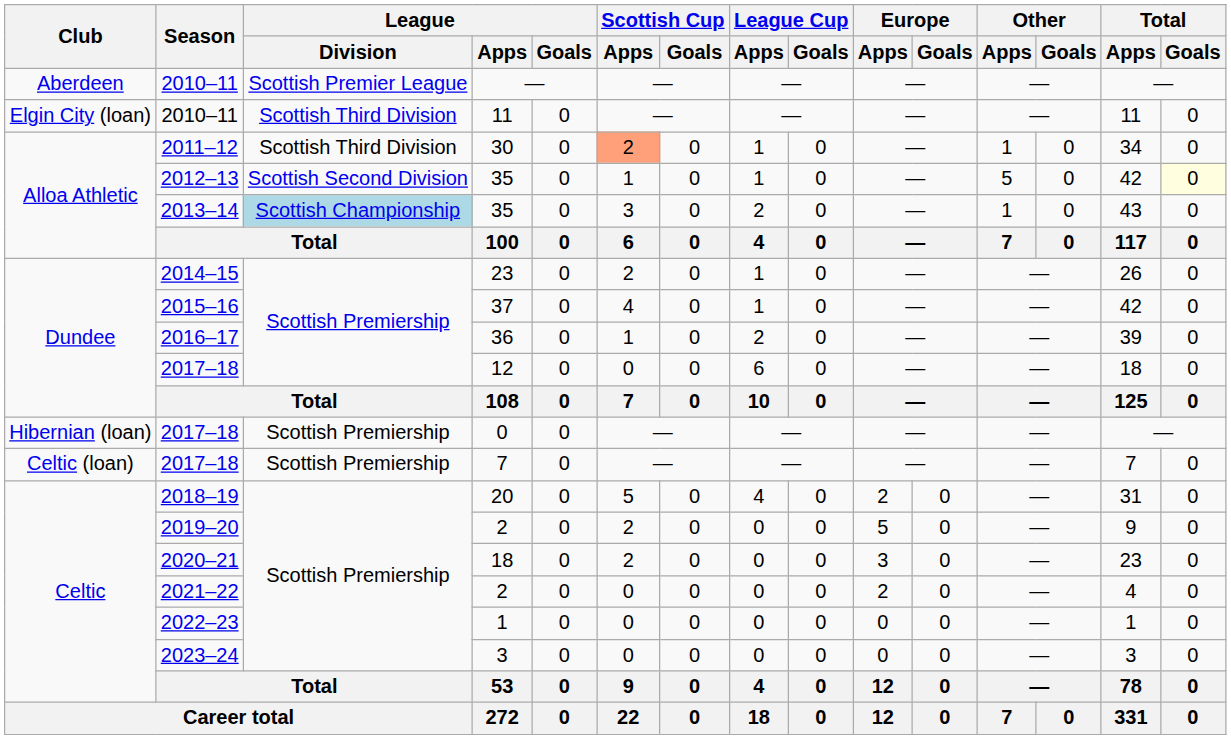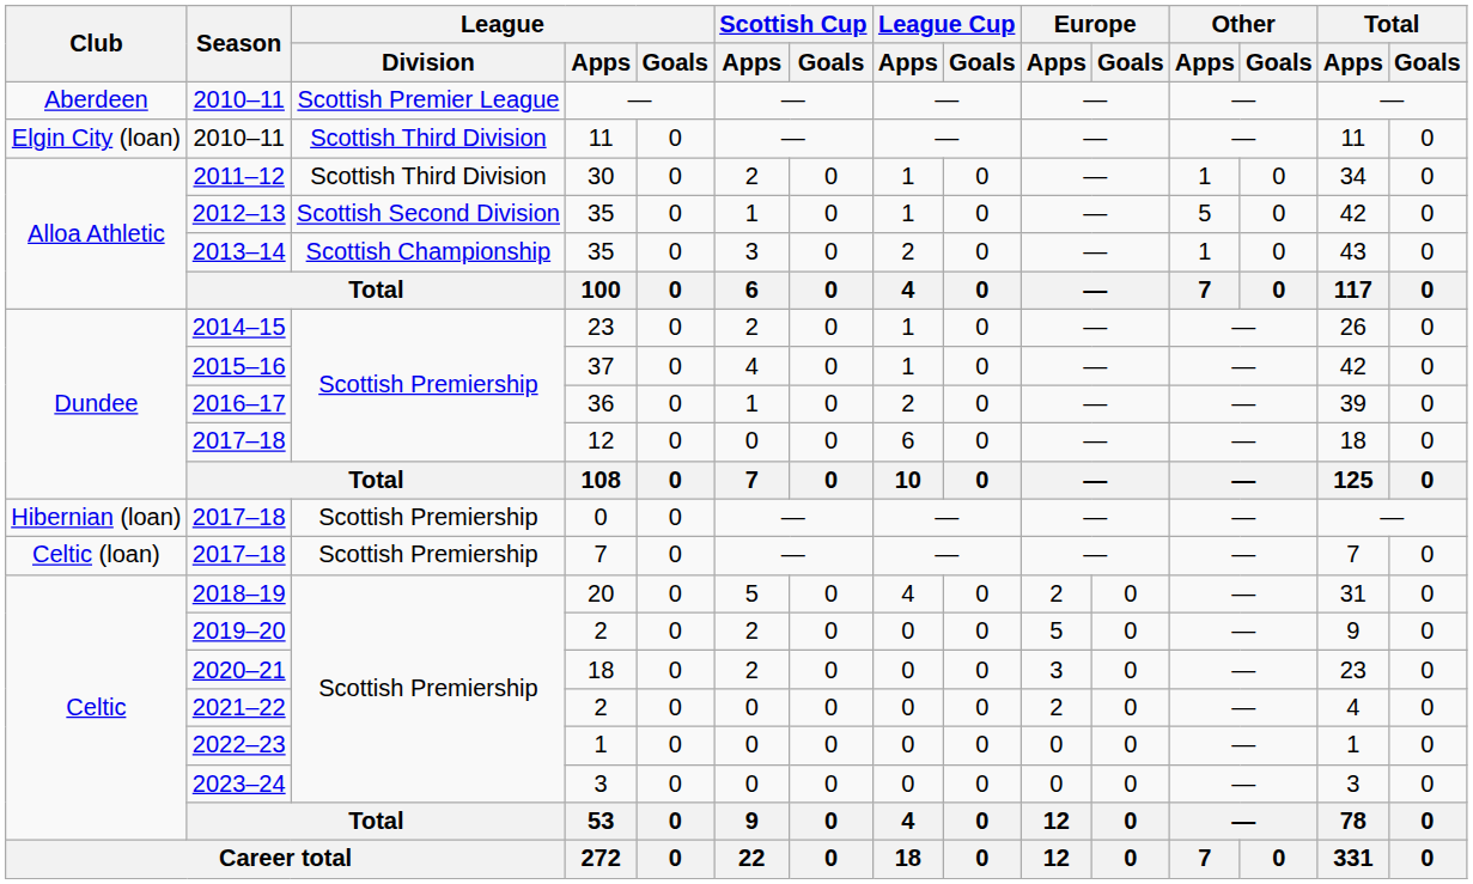30 | Scottish Cup / Apps: lightsalmon background -> no background
2012–13 / 35 | Total / Goals: lightyellow background -> no background
2013–14 / 35 | League / Division: lightblue background -> no background
